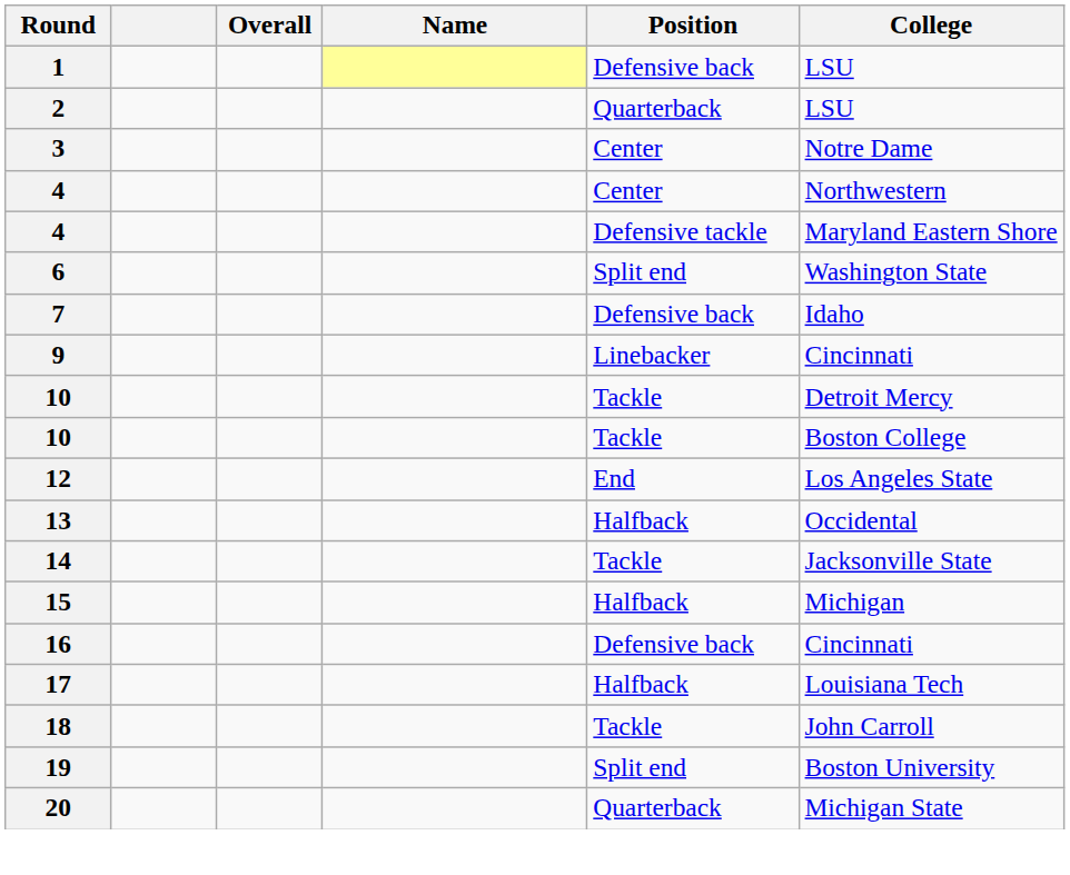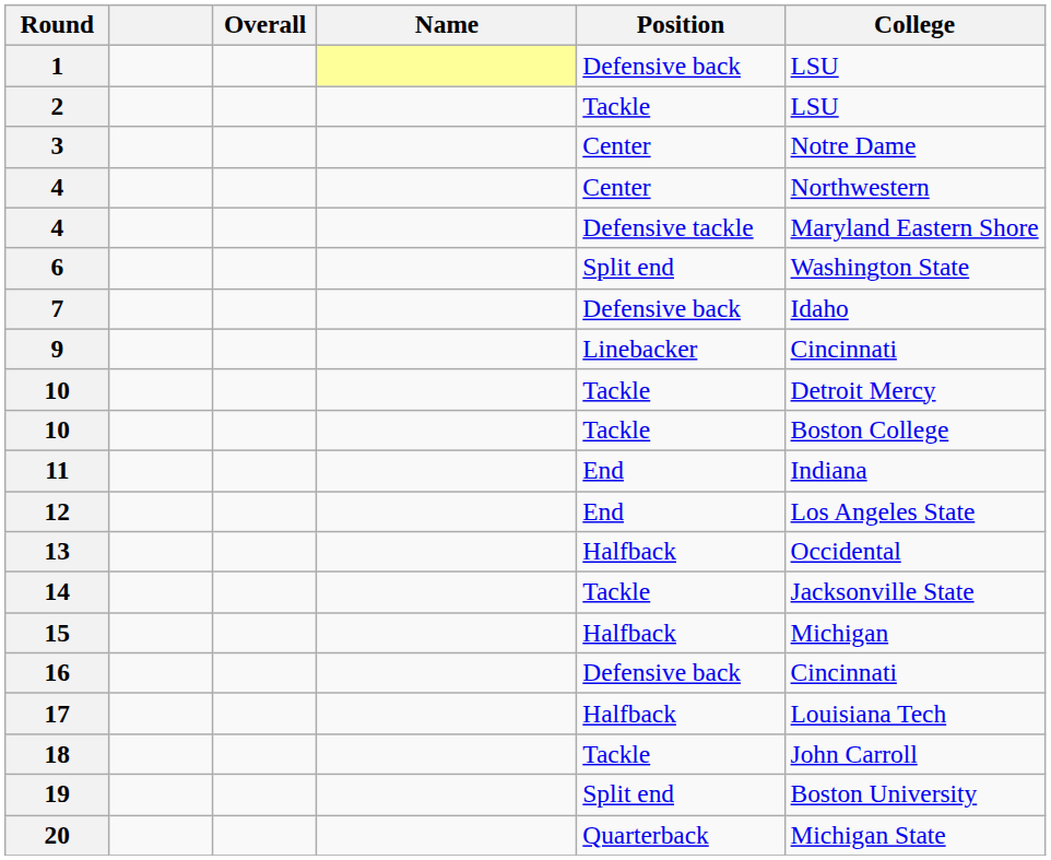2 | Position: Quarterback -> Tackle
+ row: 11 | End | Indiana
